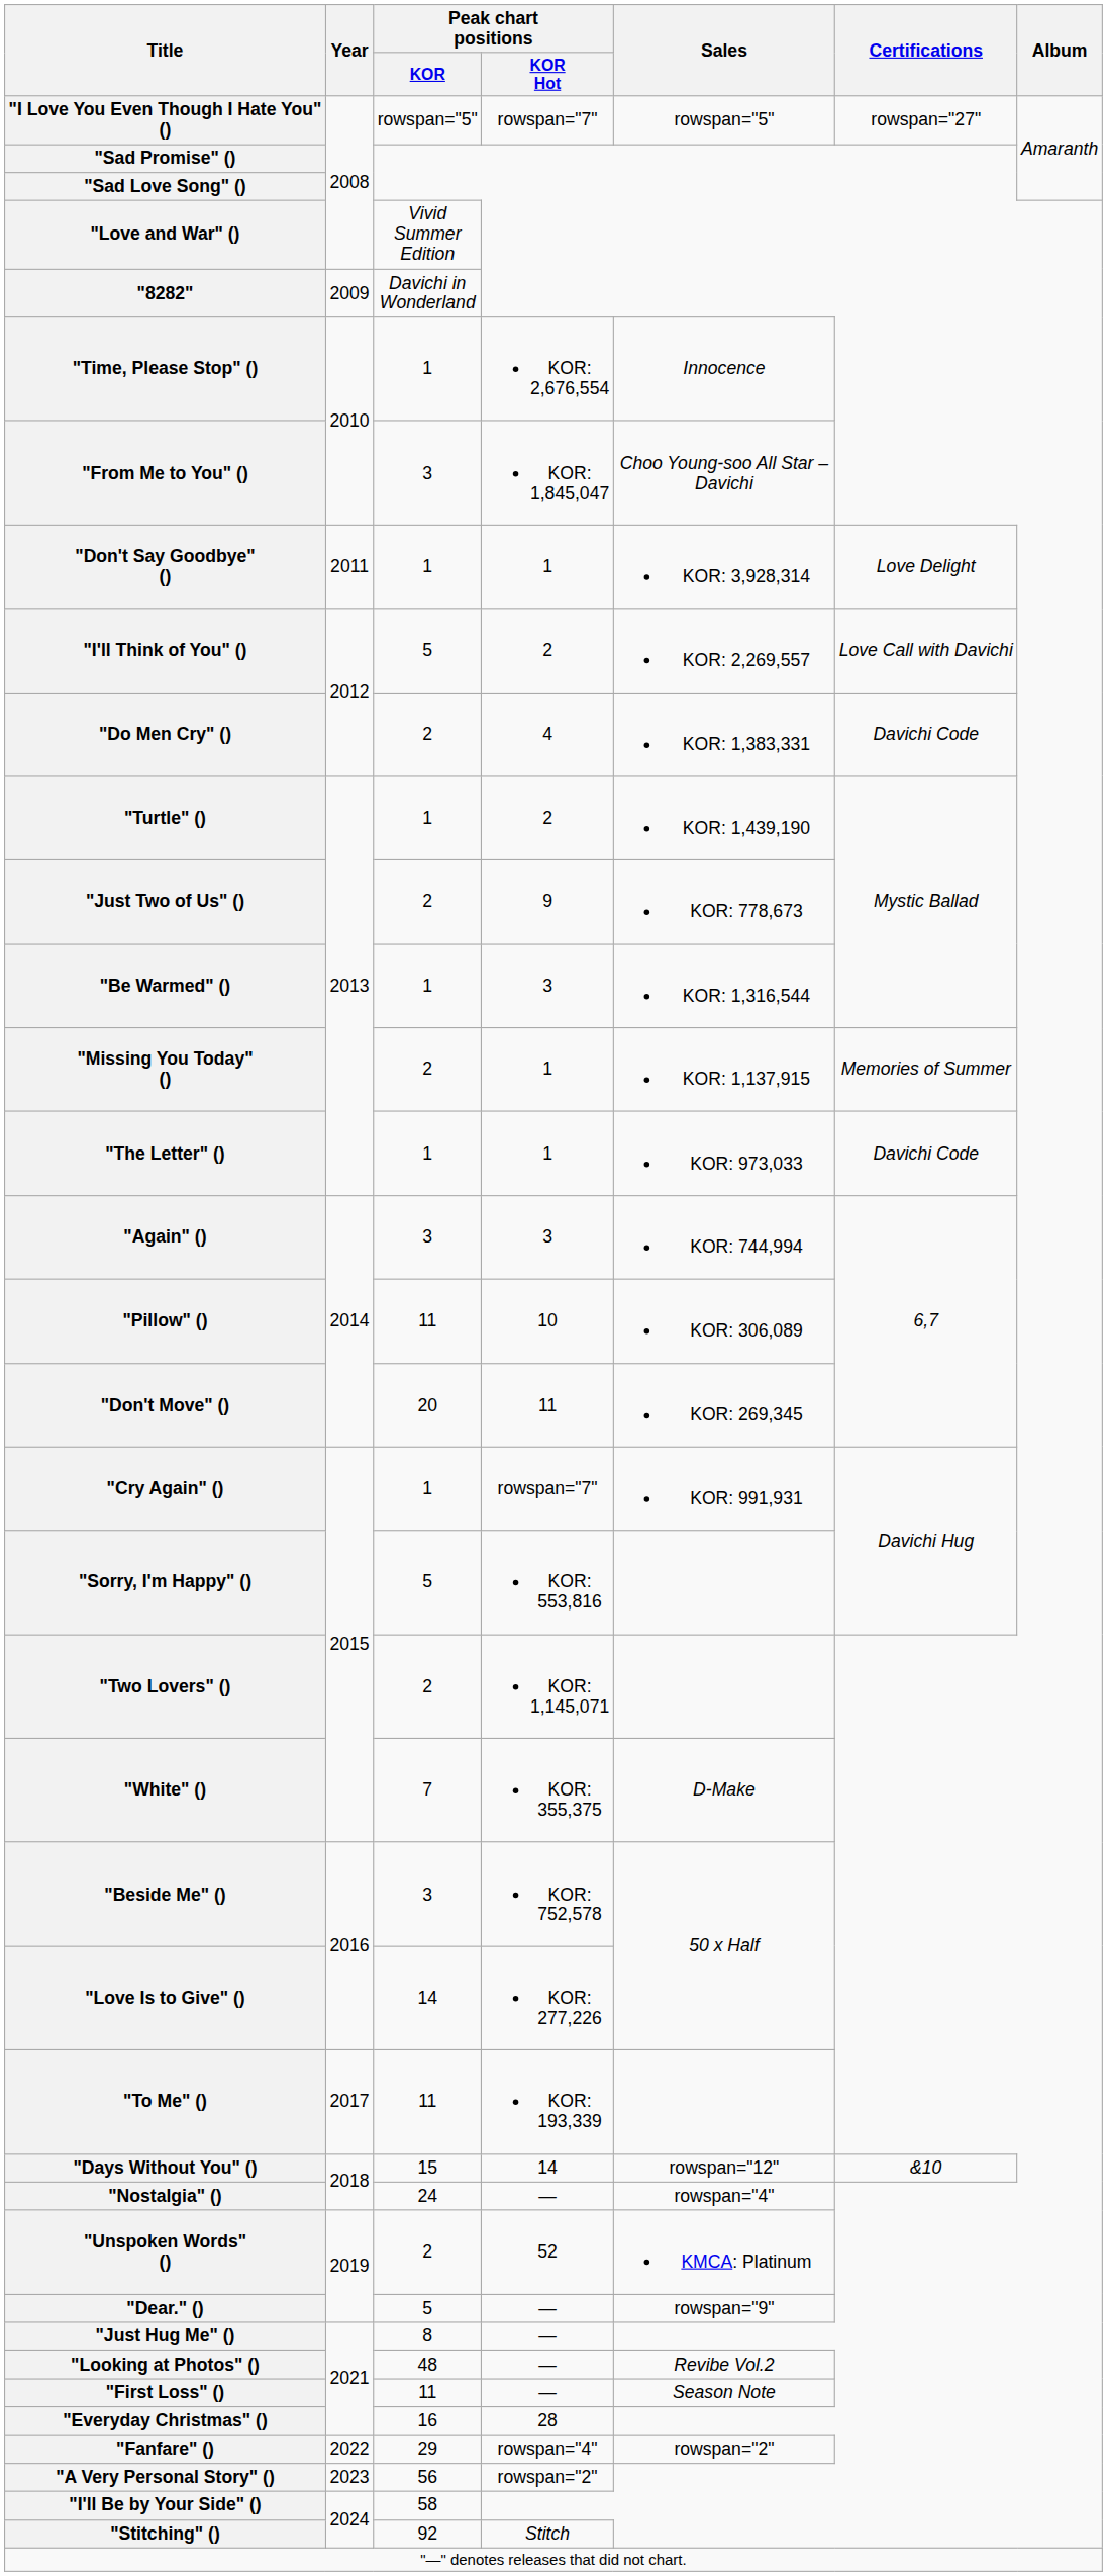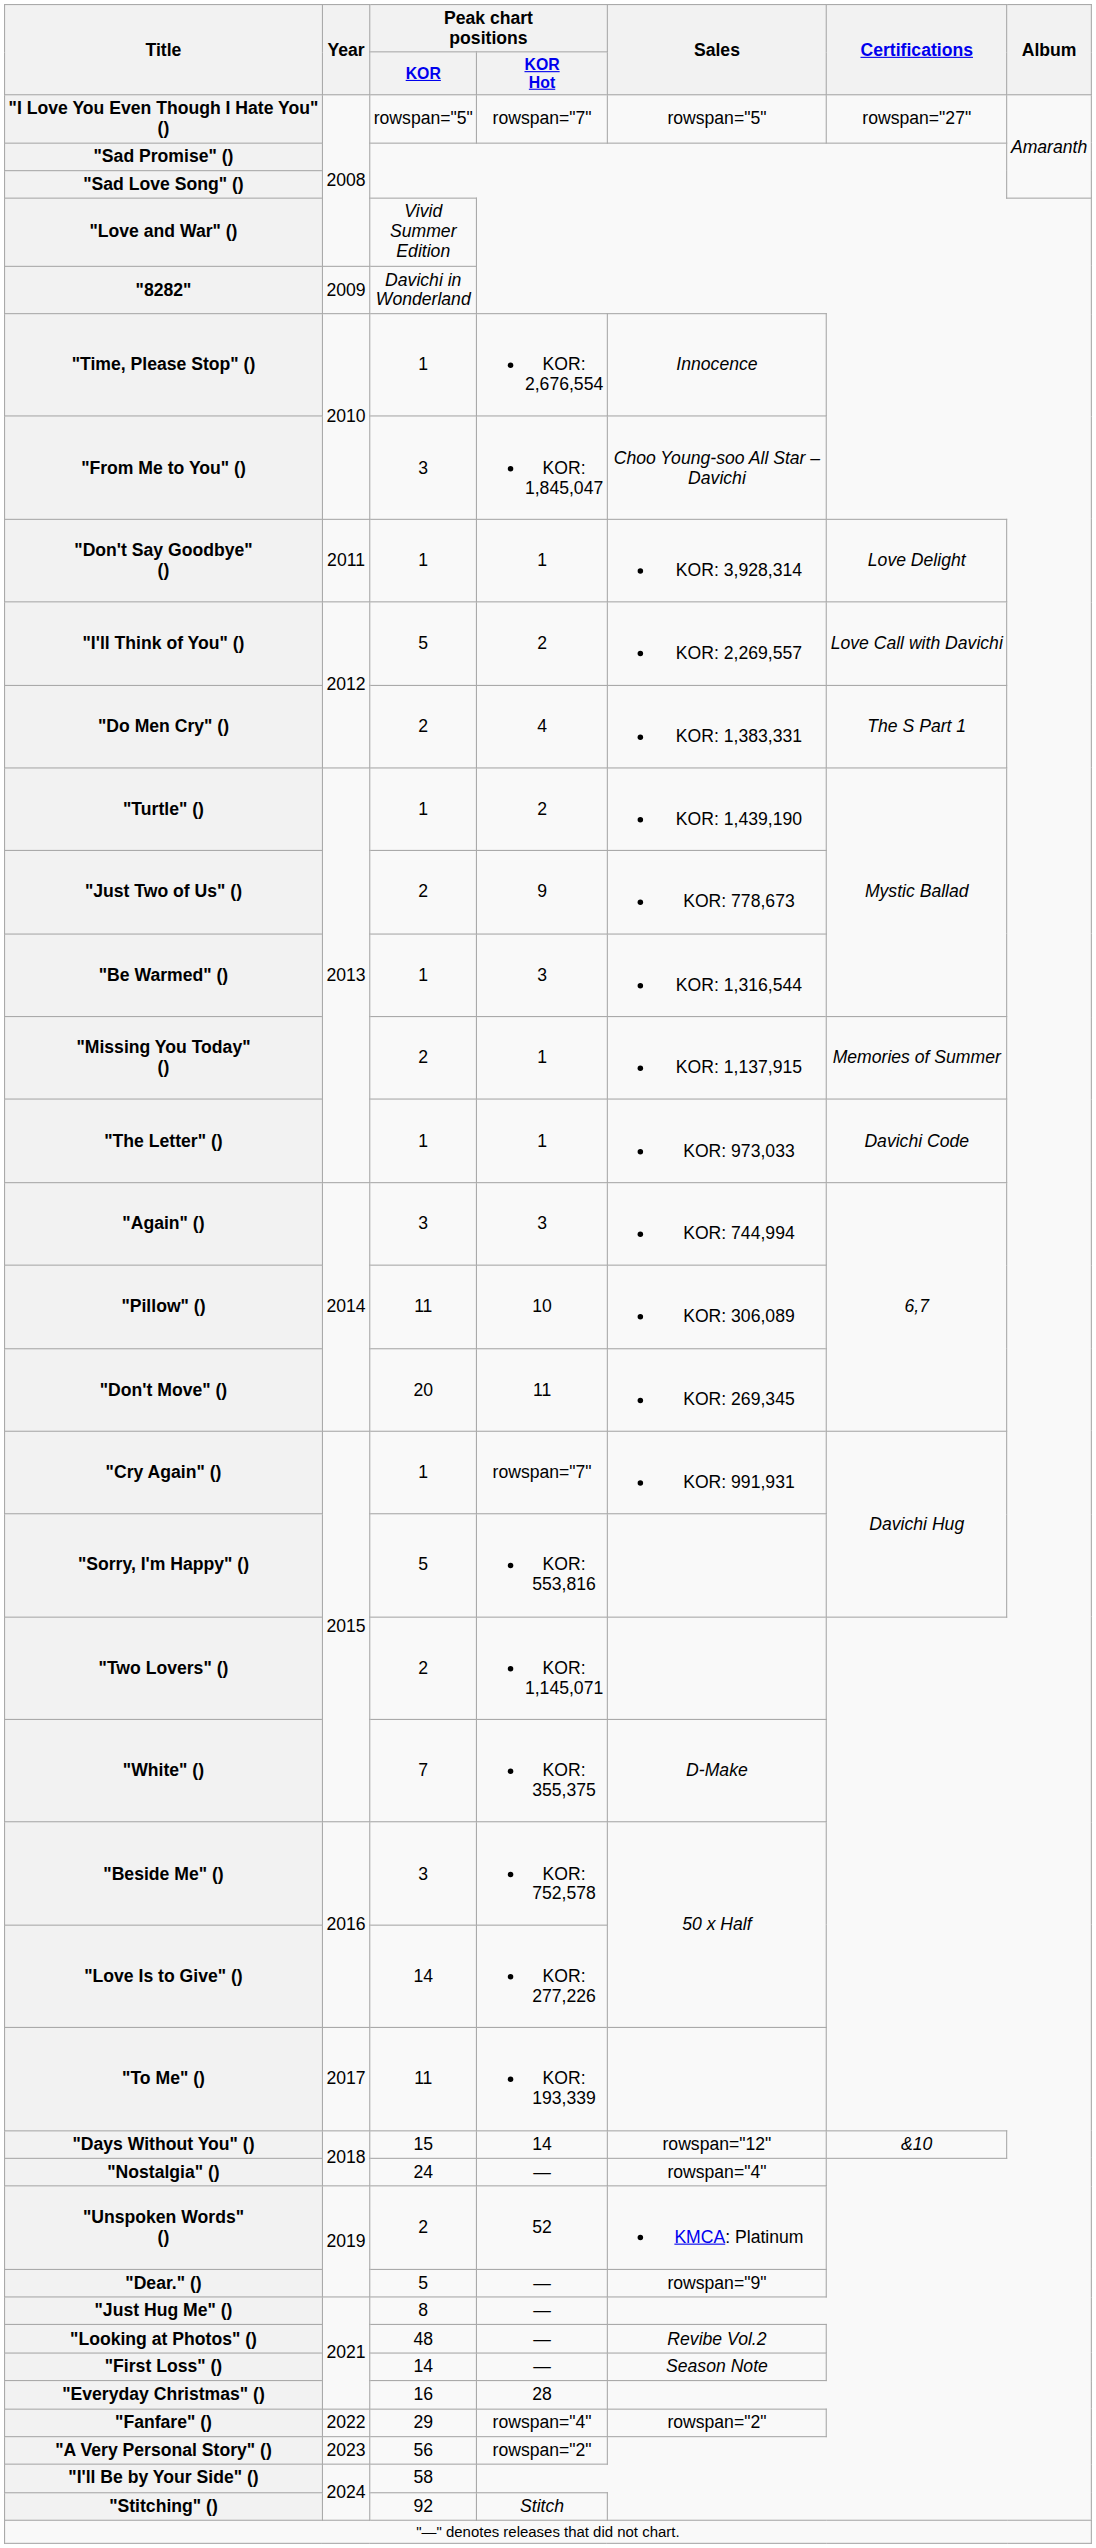"Do Men Cry" () | Certifications: Davichi Code -> The S Part 1
"First Loss" () | Peak chart positions / KOR: 11 -> 14
